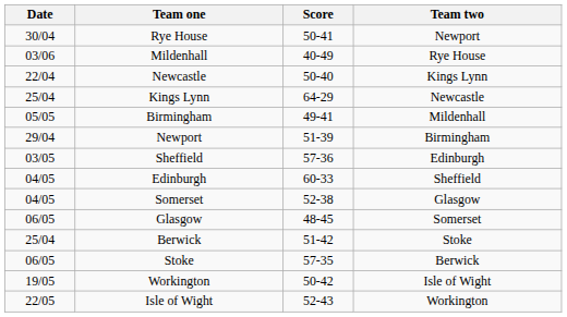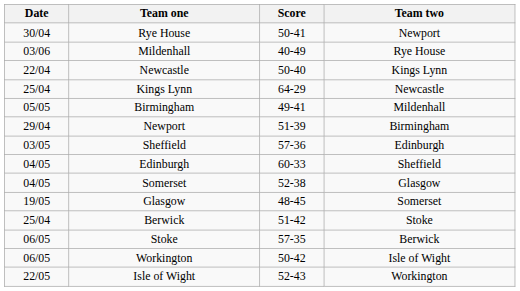row 11 | Date: 06/05 -> 19/05
row 14 | Date: 19/05 -> 06/05
